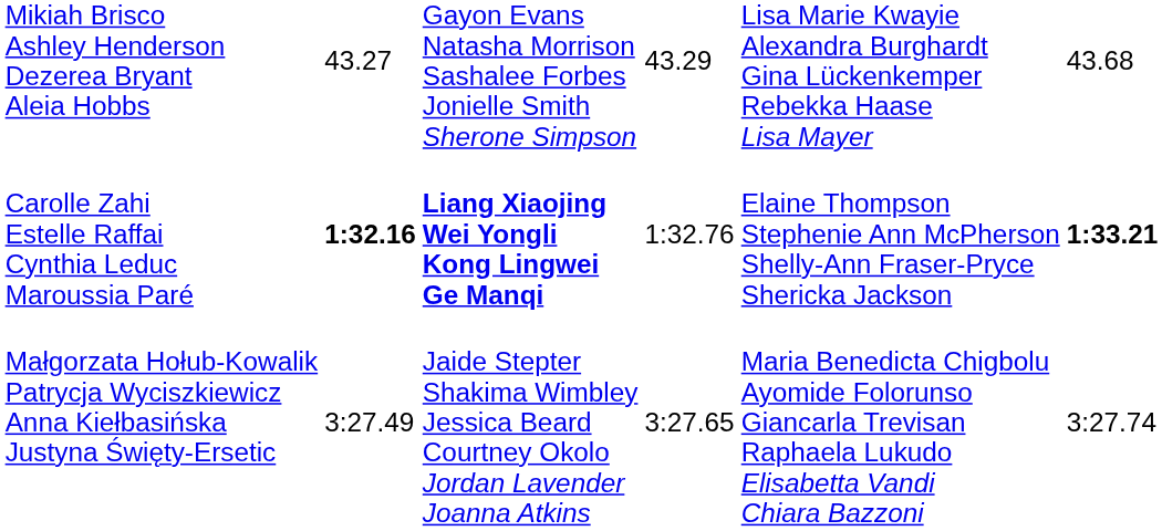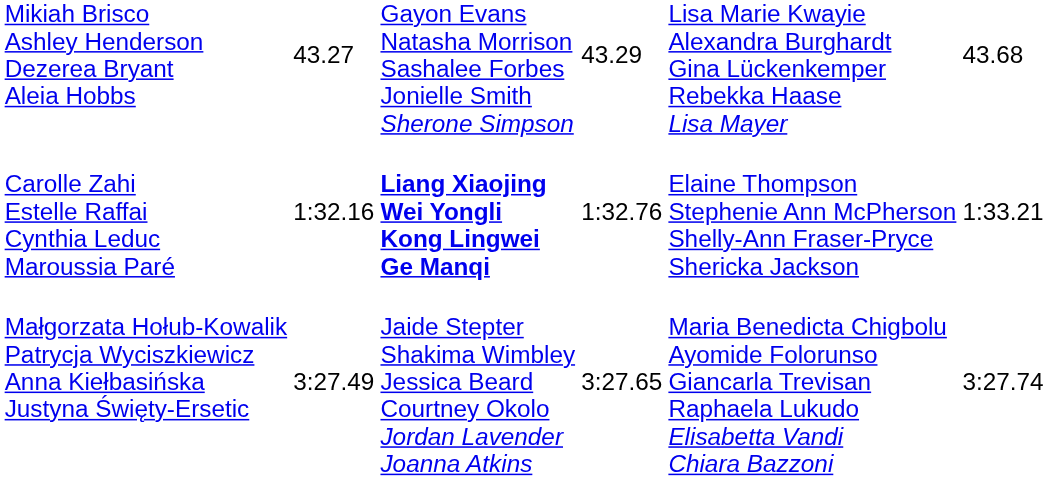Carolle Zahi Estelle Raffai Cynthia Leduc Maroussia Paré | column 2: bold -> normal
Carolle Zahi Estelle Raffai Cynthia Leduc Maroussia Paré | column 6: bold -> normal
